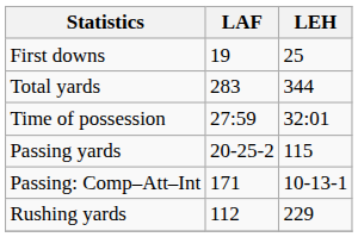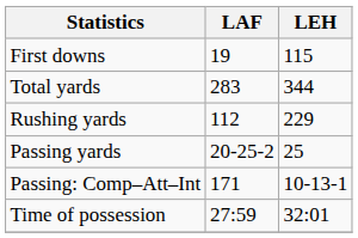First downs | LEH: 25 -> 115
rows swapped: Rushing yards <-> Time of possession
Passing yards | LEH: 115 -> 25
